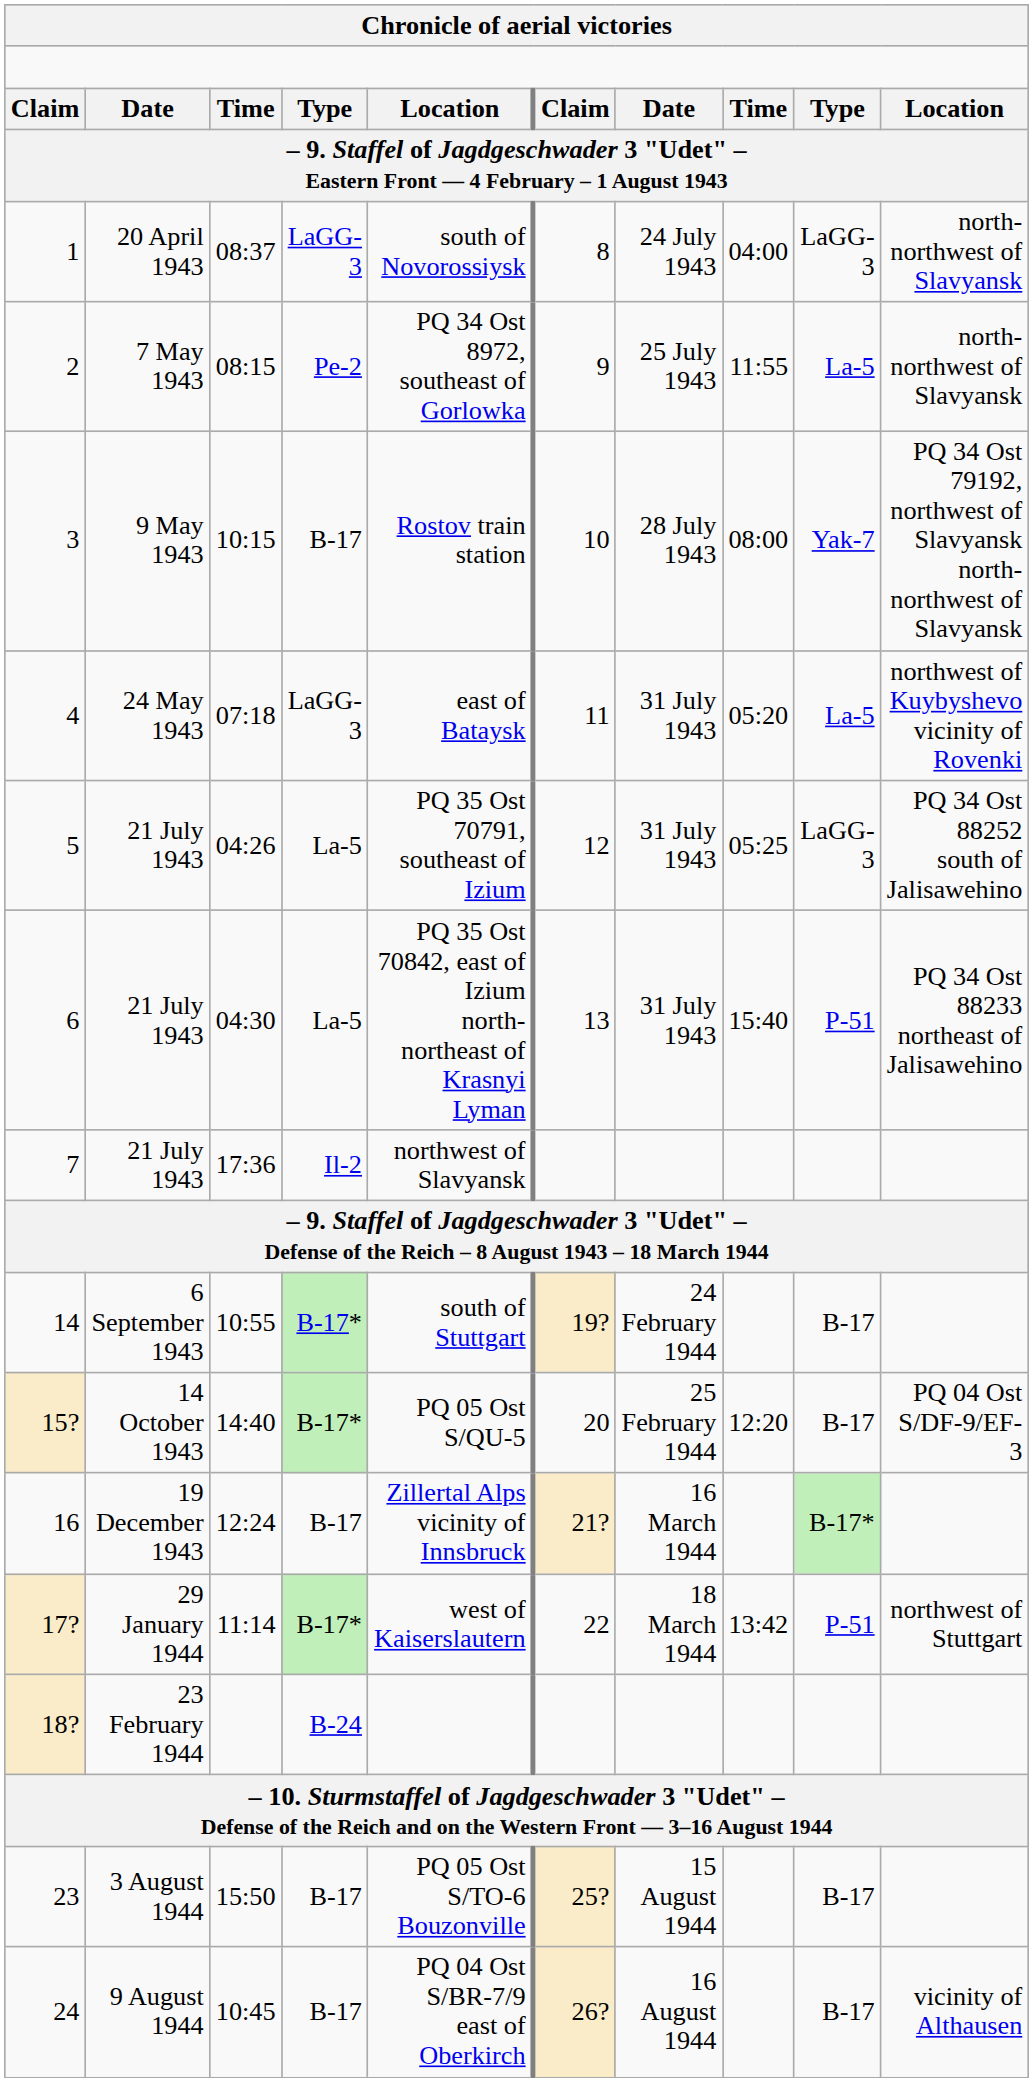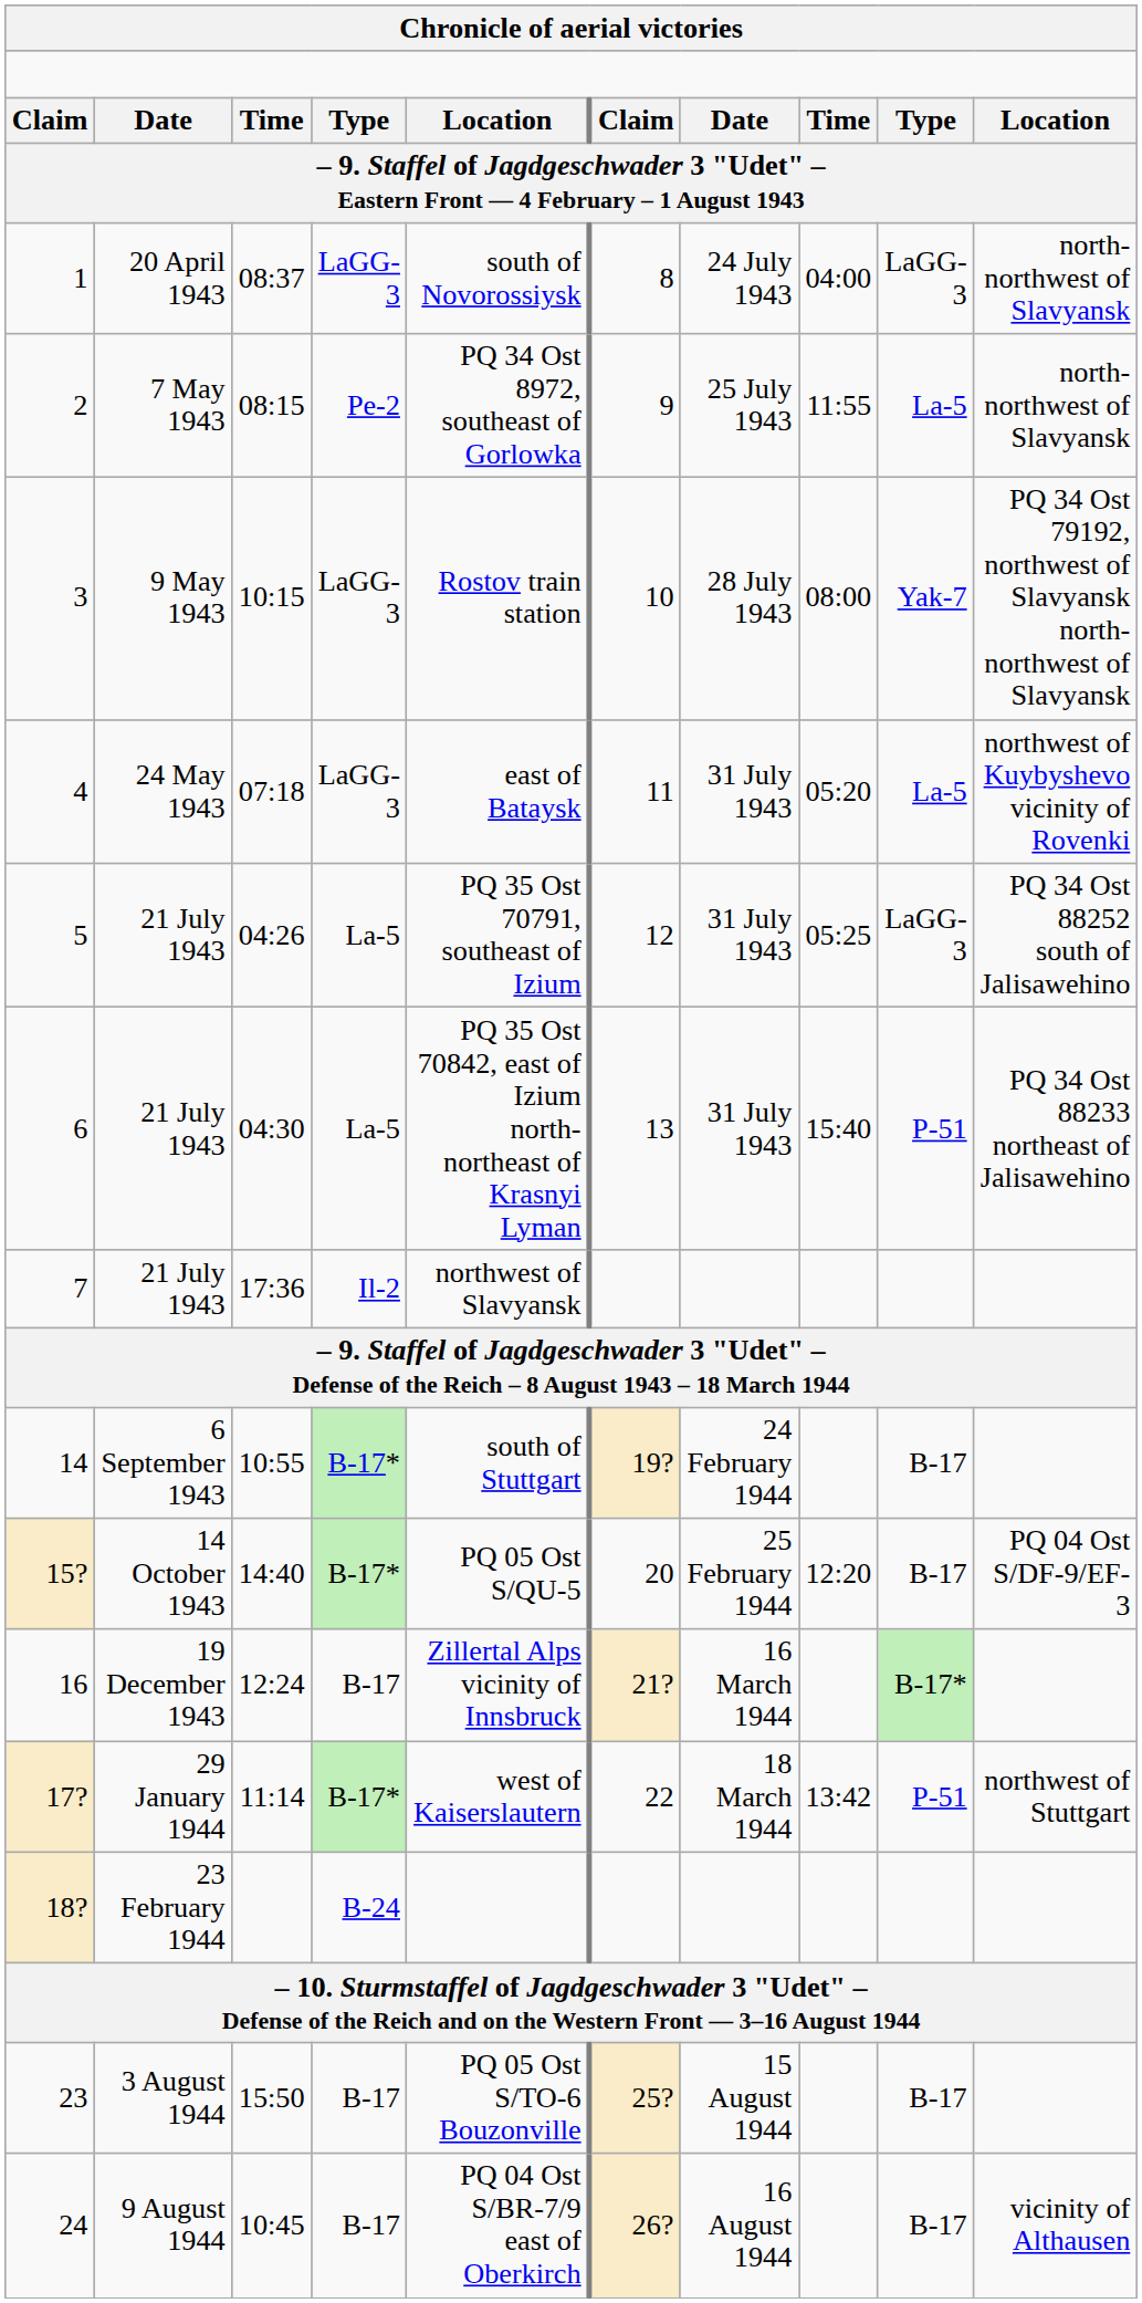3 | column 4: B-17 -> LaGG-3
